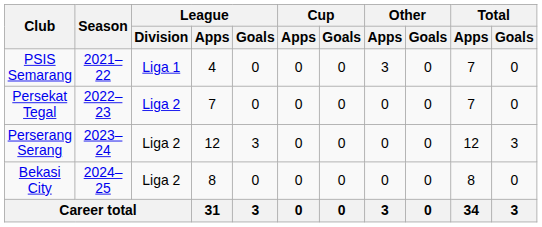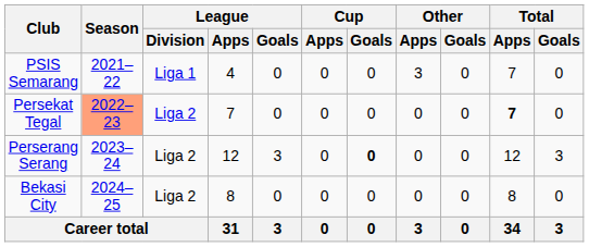Persekat Tegal | Season: no background -> lightsalmon background
Persekat Tegal | Total / Apps: normal -> bold
Perserang Serang | Cup / Goals: normal -> bold
